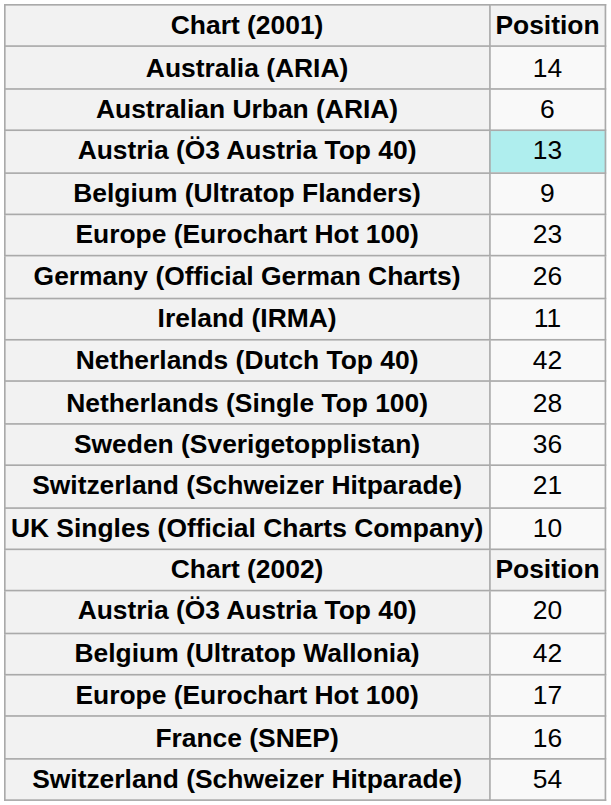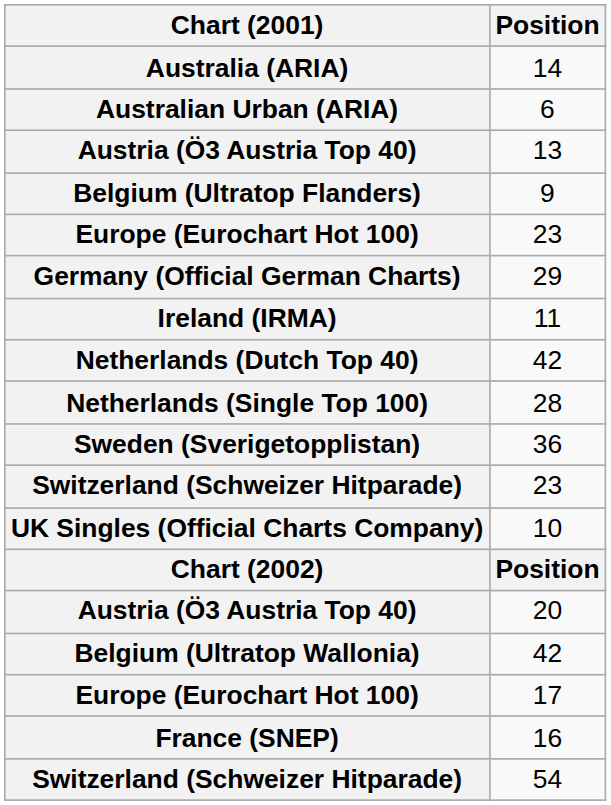row 4 | Position: paleturquoise background -> no background
row 7 | Position: 26 -> 29
row 12 | Position: 21 -> 23
